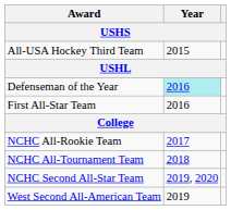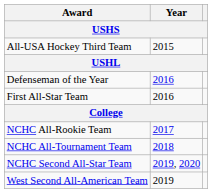Defenseman of the Year | Year: paleturquoise background -> no background
